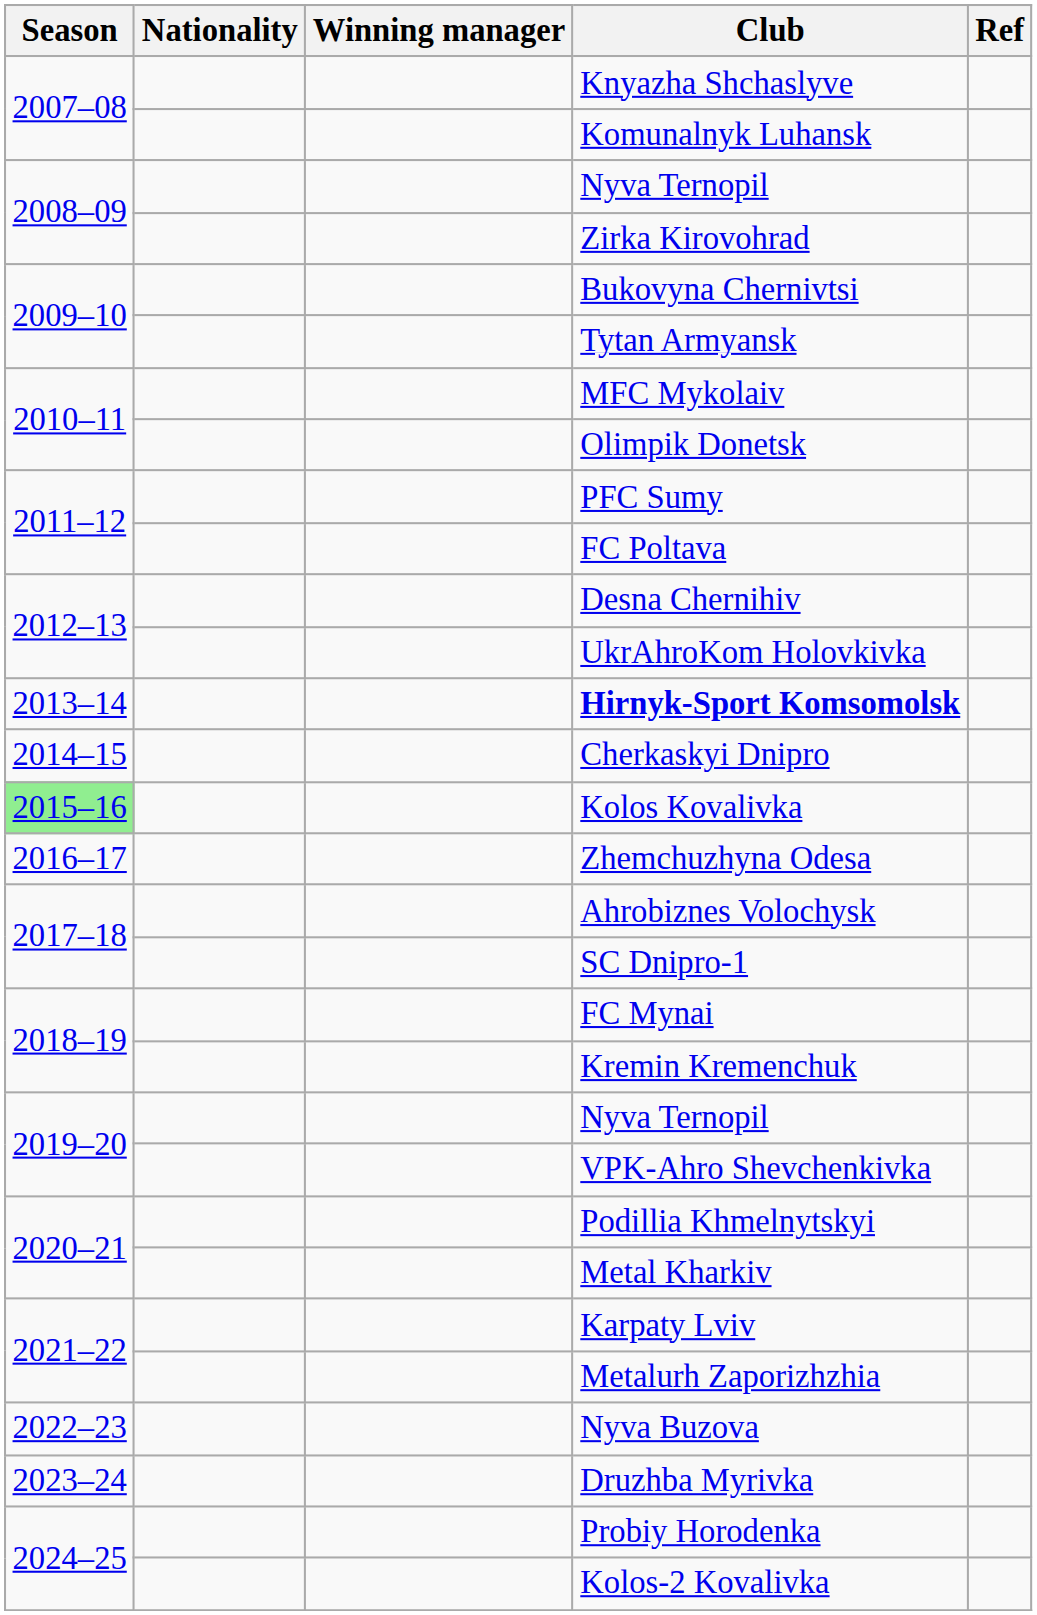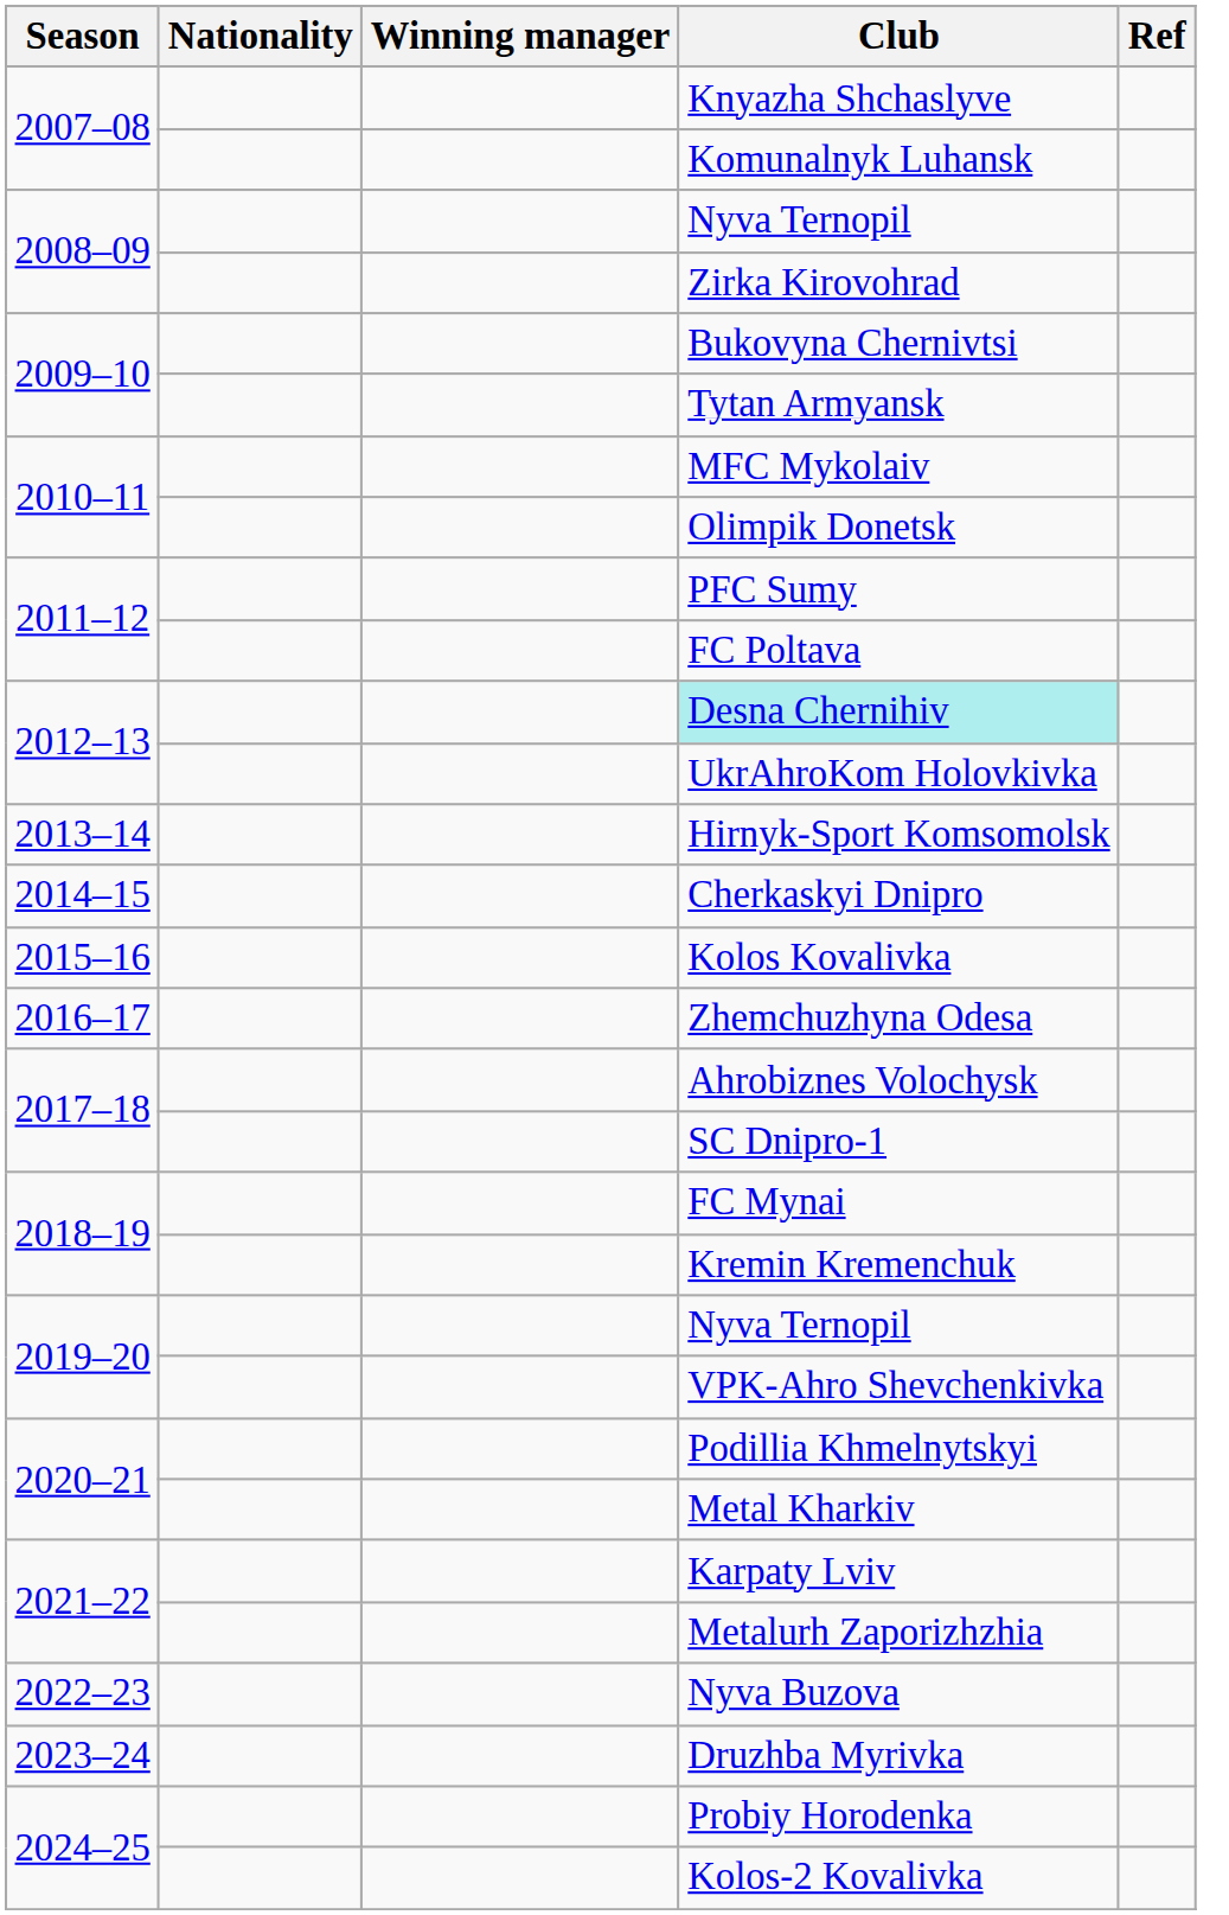Desna Chernihiv | Club: no background -> paleturquoise background
Hirnyk-Sport Komsomolsk | Club: bold -> normal
Kolos Kovalivka | Season: lightgreen background -> no background
